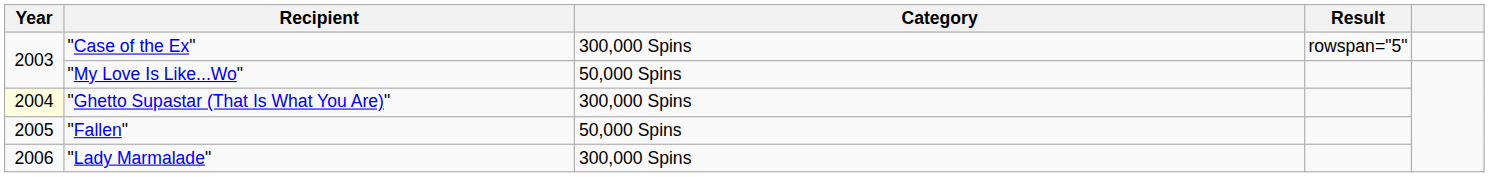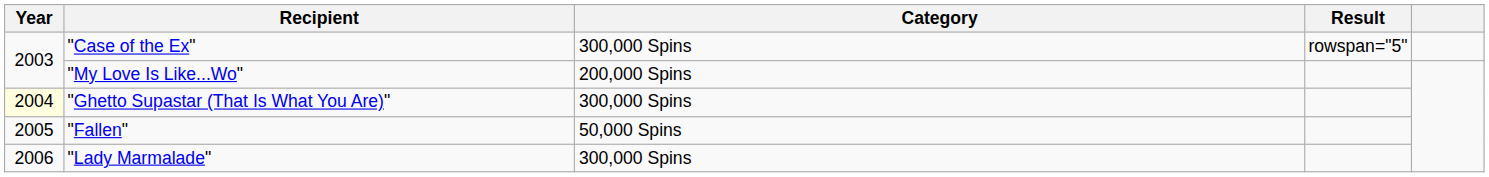"My Love Is Like...Wo" | Category: 50,000 Spins -> 200,000 Spins
